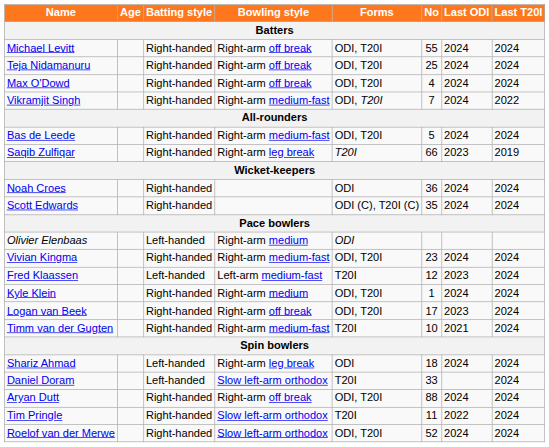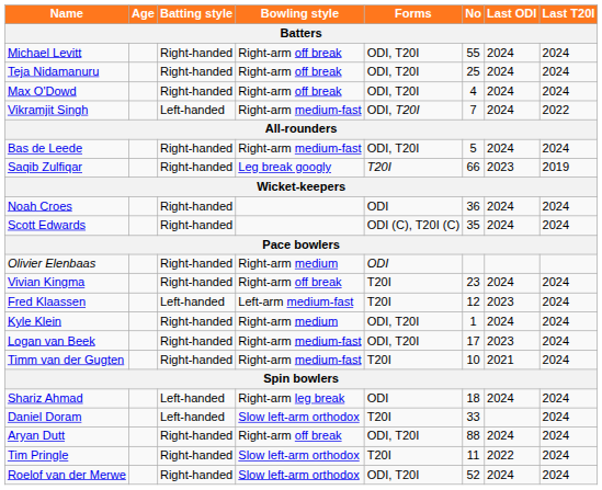Vikramjit Singh | Batting style: Right-handed -> Left-handed
Saqib Zulfiqar | Bowling style: Right-arm leg break -> Leg break googly
Olivier Elenbaas | Batting style: Left-handed -> Right-handed
Vivian Kingma | Bowling style: Right-arm medium-fast -> Right-arm off break
Vivian Kingma | Forms: ODI, T20I -> T20I
Logan van Beek | Bowling style: Right-arm off break -> Right-arm medium-fast
